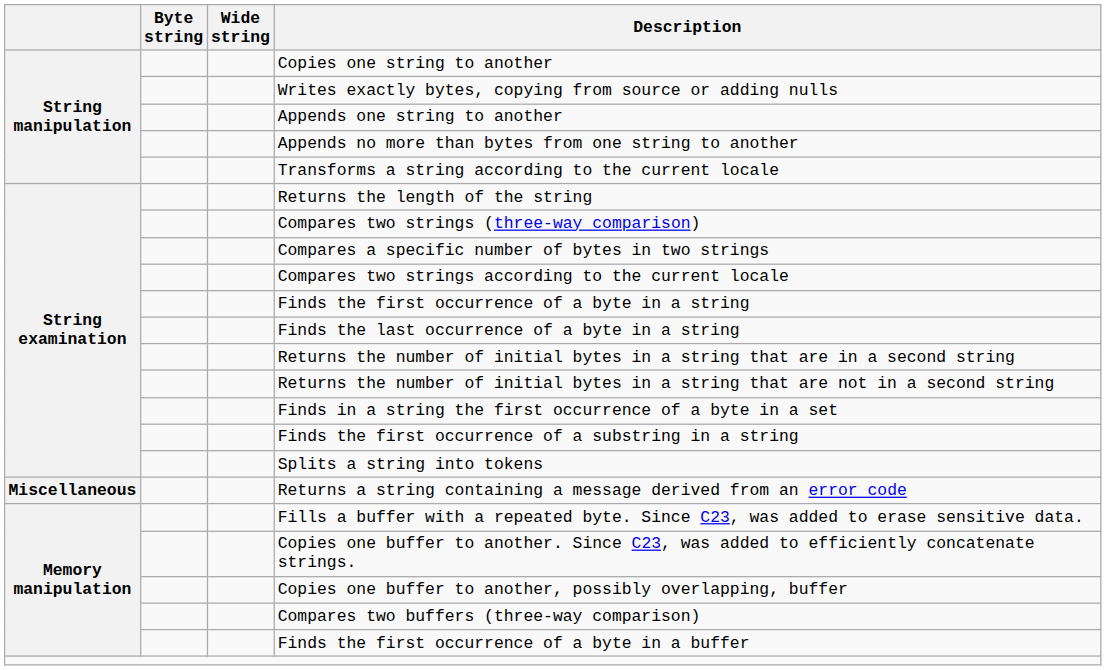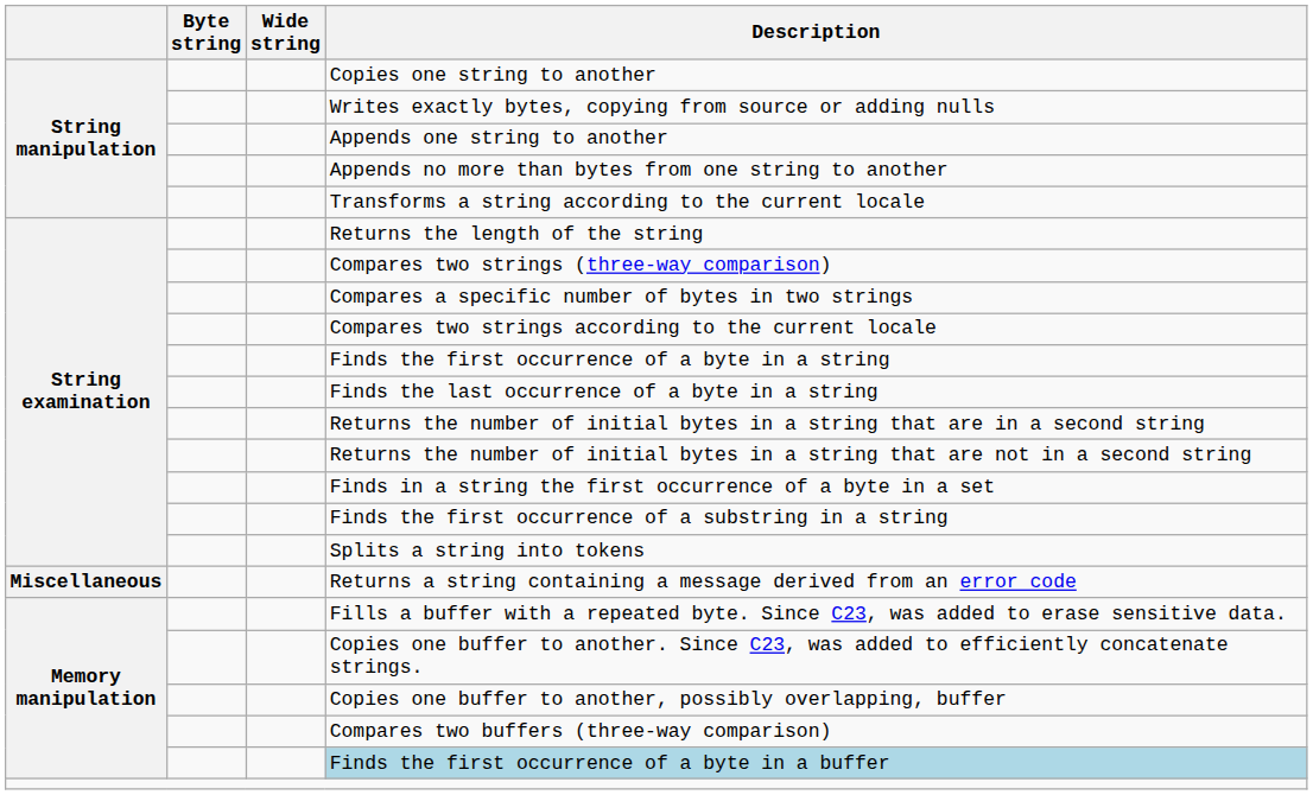Finds the first occurrence of a byte in a buffer | Description: no background -> lightblue background
